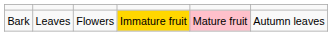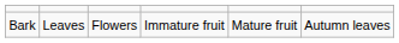Bark | column 4: gold background -> no background
Bark | column 5: pink background -> no background
